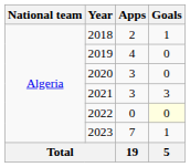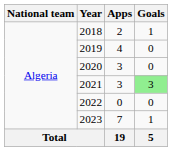2021 | Goals: no background -> lightgreen background
2022 | Goals: lightyellow background -> no background
